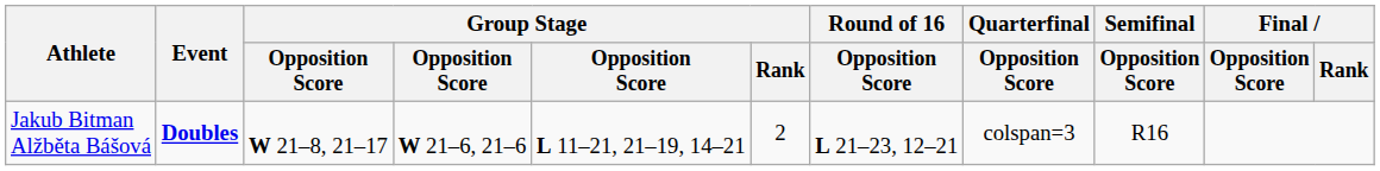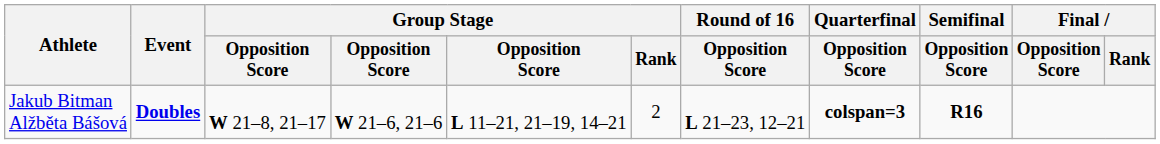Jakub Bitman Alžběta Bášová | Quarterfinal / Opposition Score: normal -> bold
Jakub Bitman Alžběta Bášová | Semifinal / Opposition Score: normal -> bold
